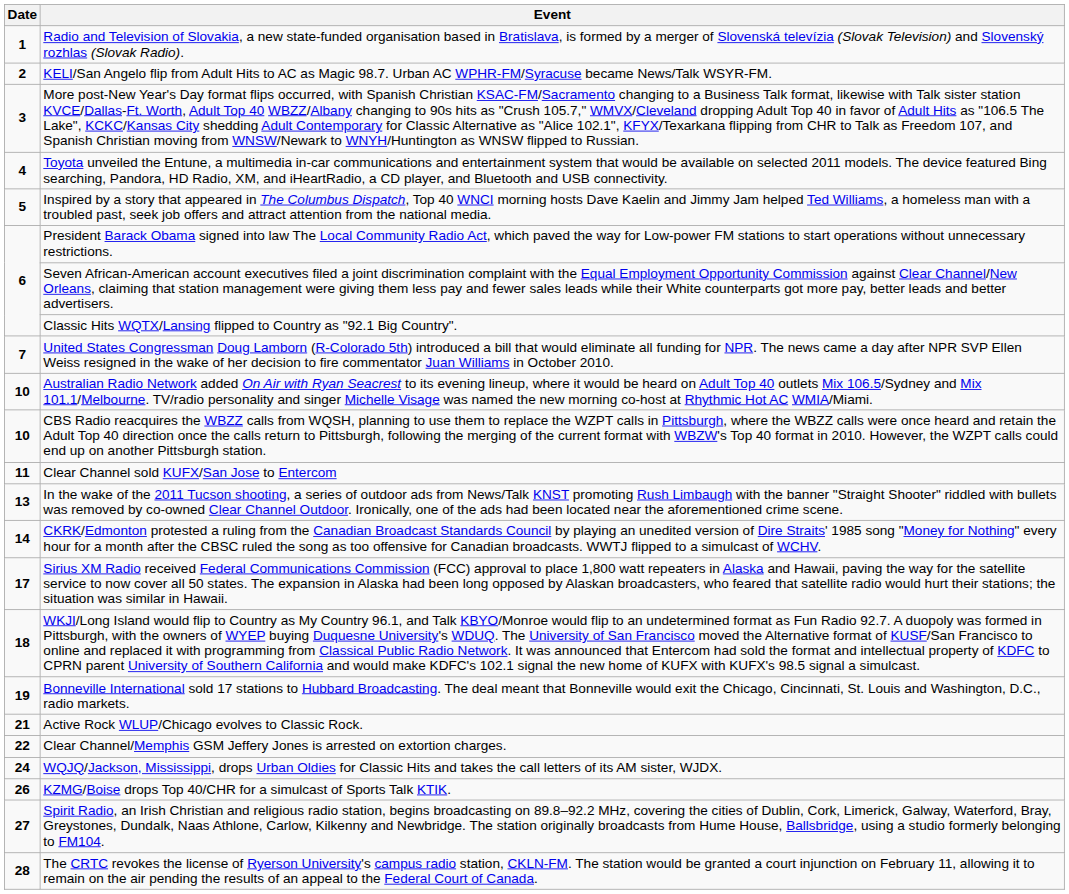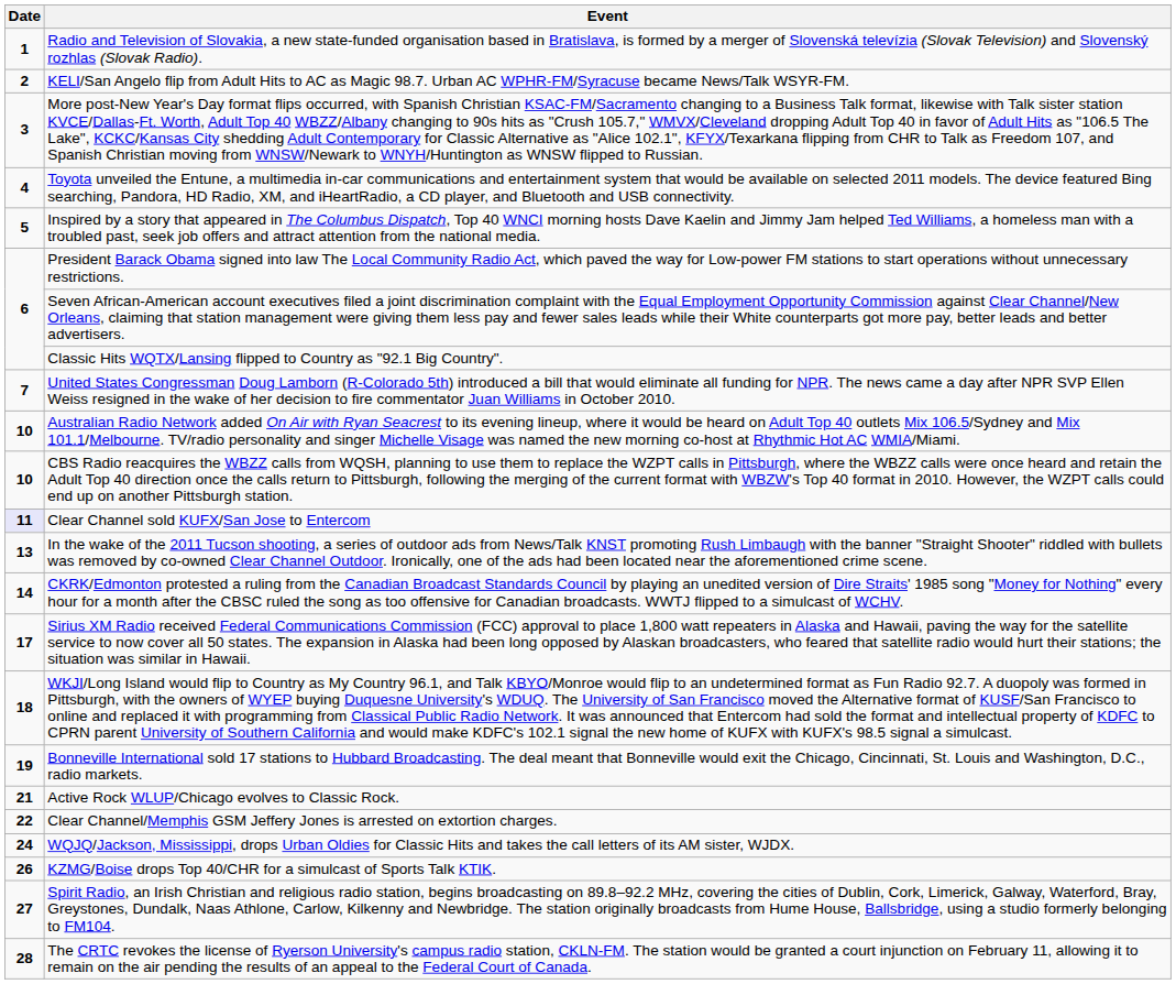Clear Channel sold KUFX/San Jose to Entercom | Date: no background -> lavender background
